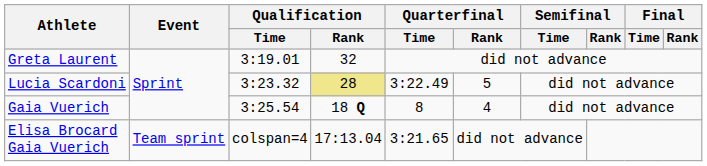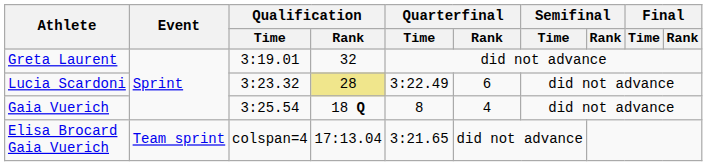Lucia Scardoni | Quarterfinal / Rank: 5 -> 6
